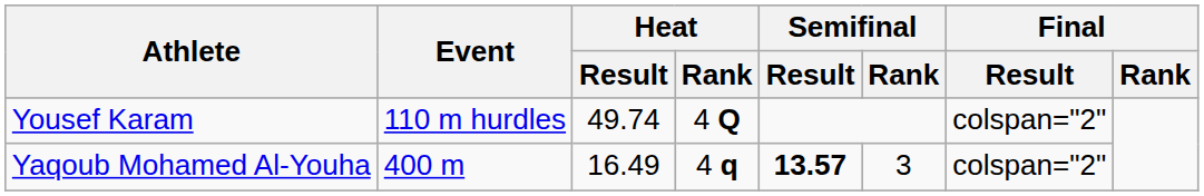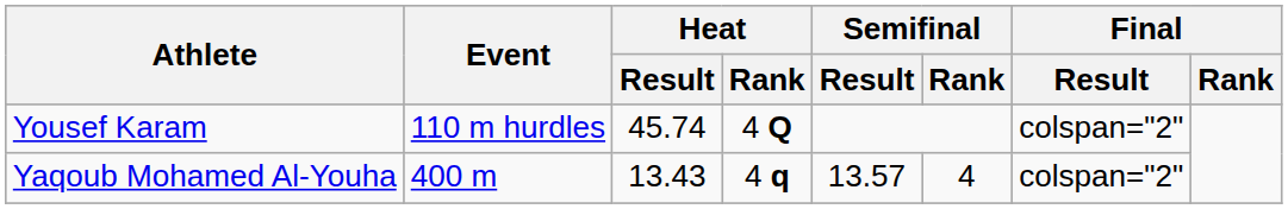Yousef Karam | Heat / Result: 49.74 -> 45.74
Yaqoub Mohamed Al-Youha | Heat / Result: 16.49 -> 13.43
Yaqoub Mohamed Al-Youha | Semifinal / Result: bold -> normal
Yaqoub Mohamed Al-Youha | Semifinal / Rank: 3 -> 4
